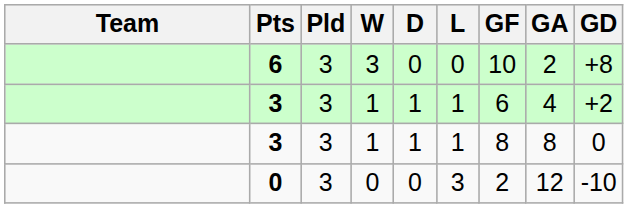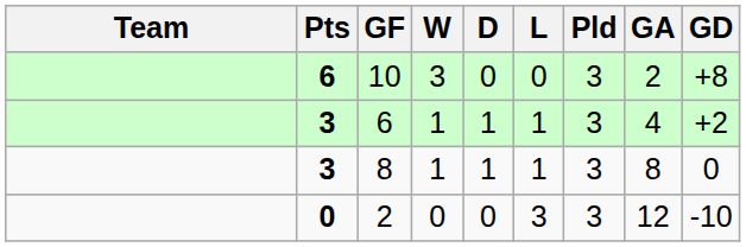columns swapped: Pld <-> GF
